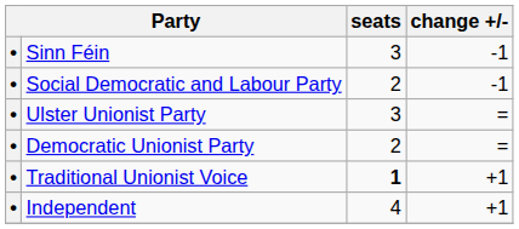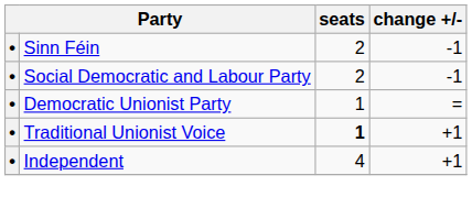Sinn Féin | seats: 3 -> 2
- row: • | Ulster Unionist Party | 3 | =
Democratic Unionist Party | seats: 2 -> 1
